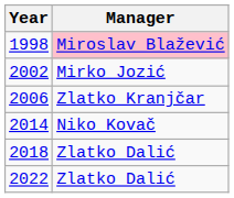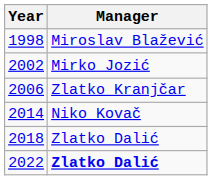1998 | Manager: pink background -> no background
2022 | Manager: normal -> bold
